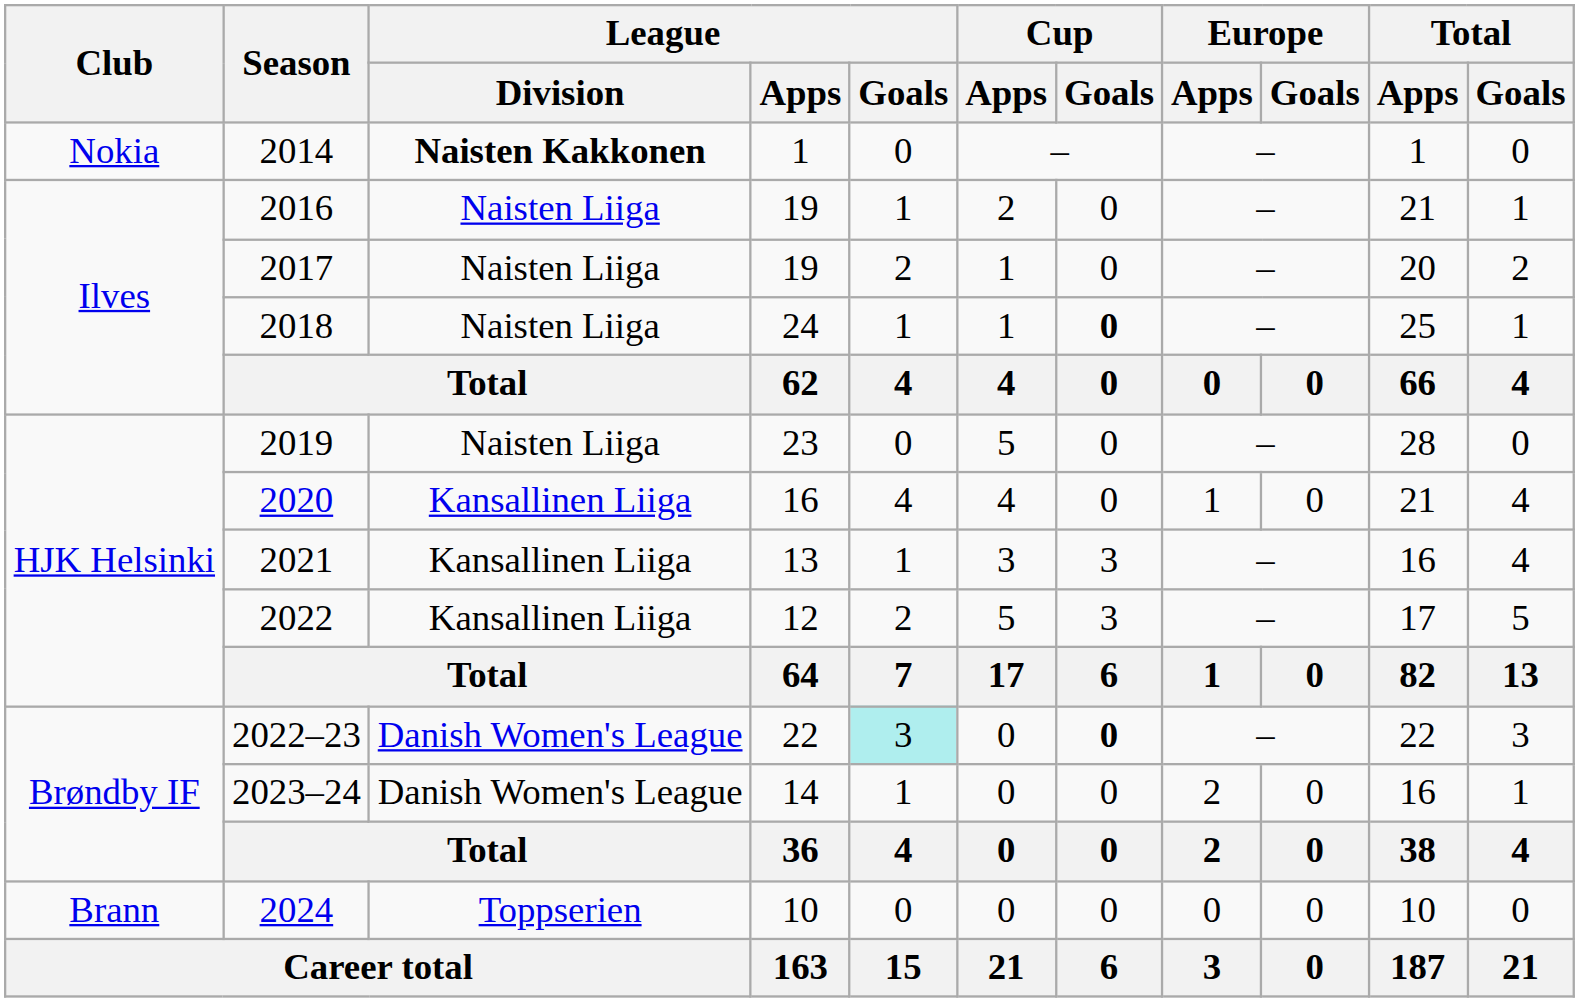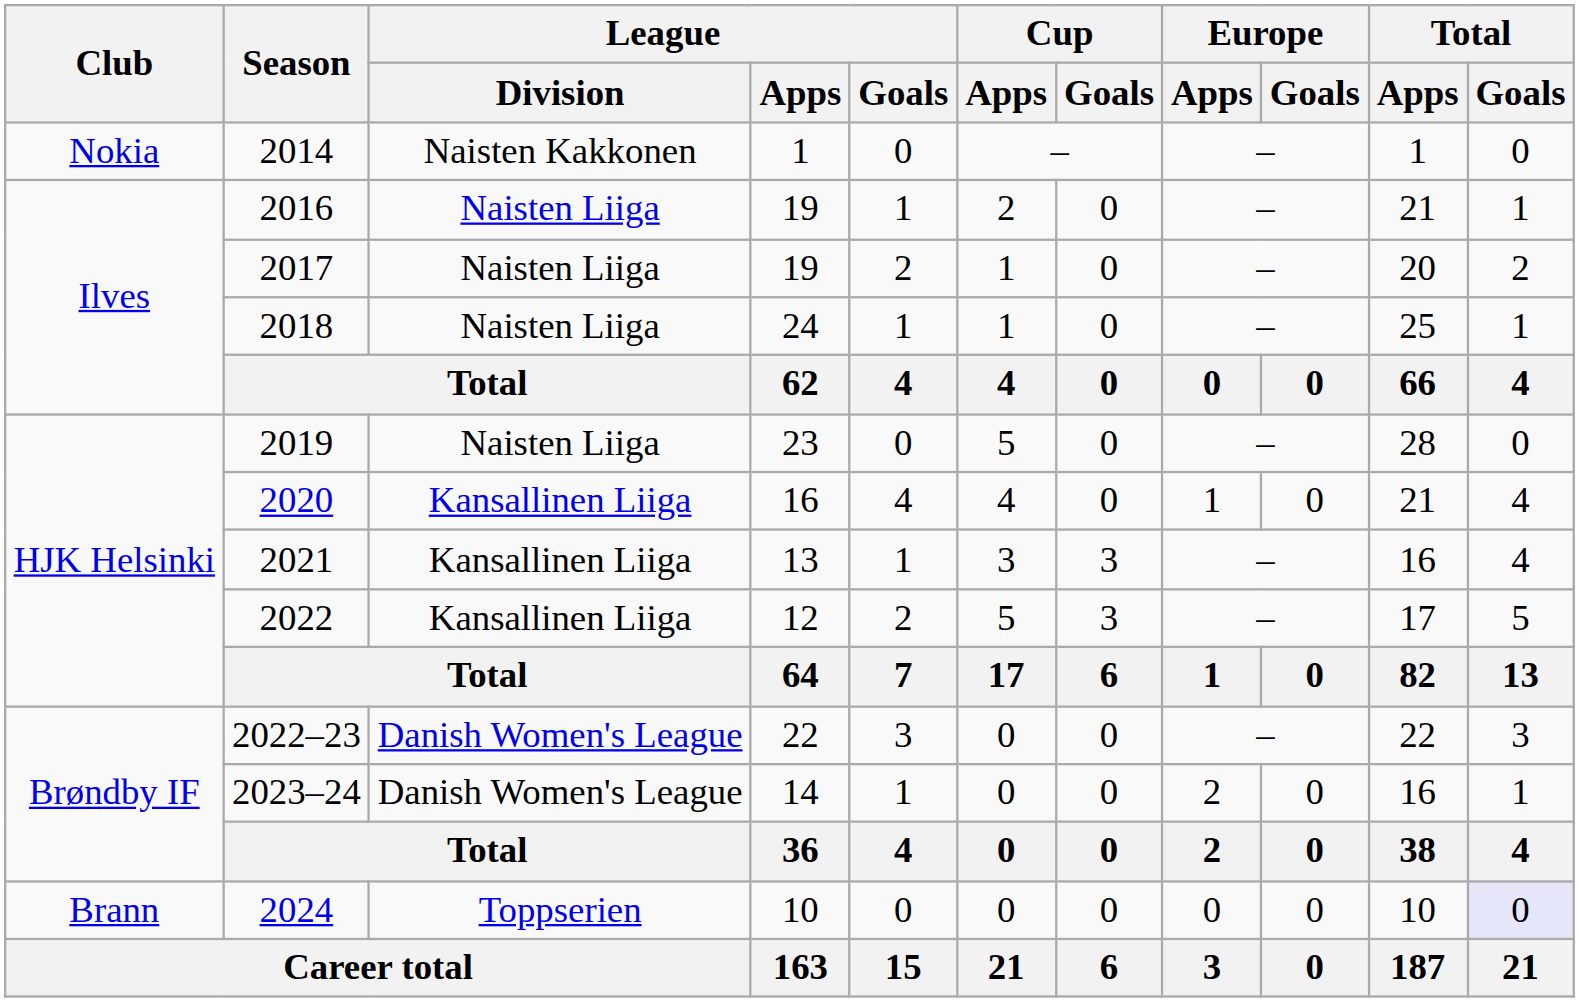2014 | League / Division: bold -> normal
2018 | Cup / Goals: bold -> normal
2022–23 | League / Goals: paleturquoise background -> no background
2022–23 | Cup / Goals: bold -> normal
2024 | Total / Goals: no background -> lavender background
